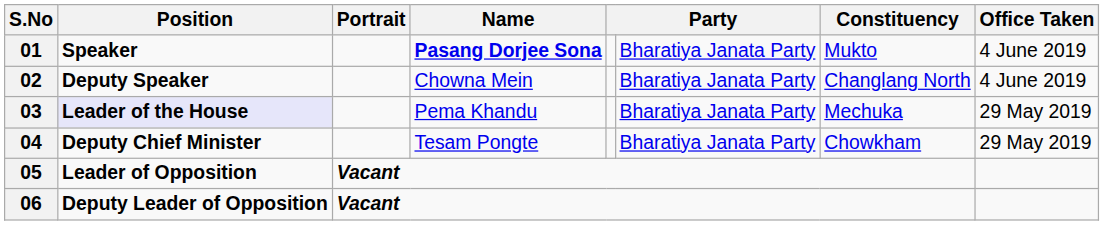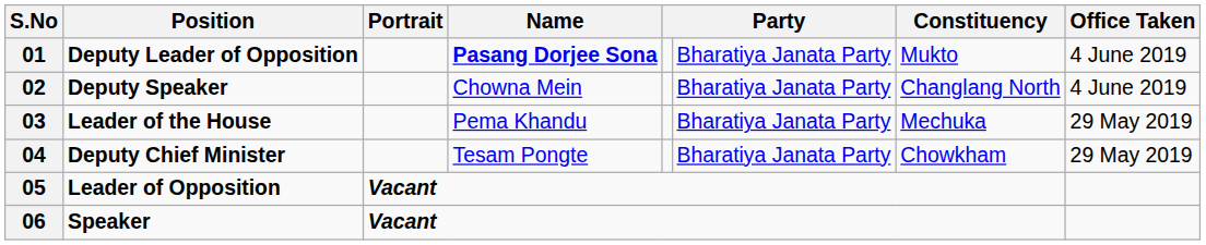01 | Position: Speaker -> Deputy Leader of Opposition
03 | Position: lavender background -> no background
06 | Position: Deputy Leader of Opposition -> Speaker
